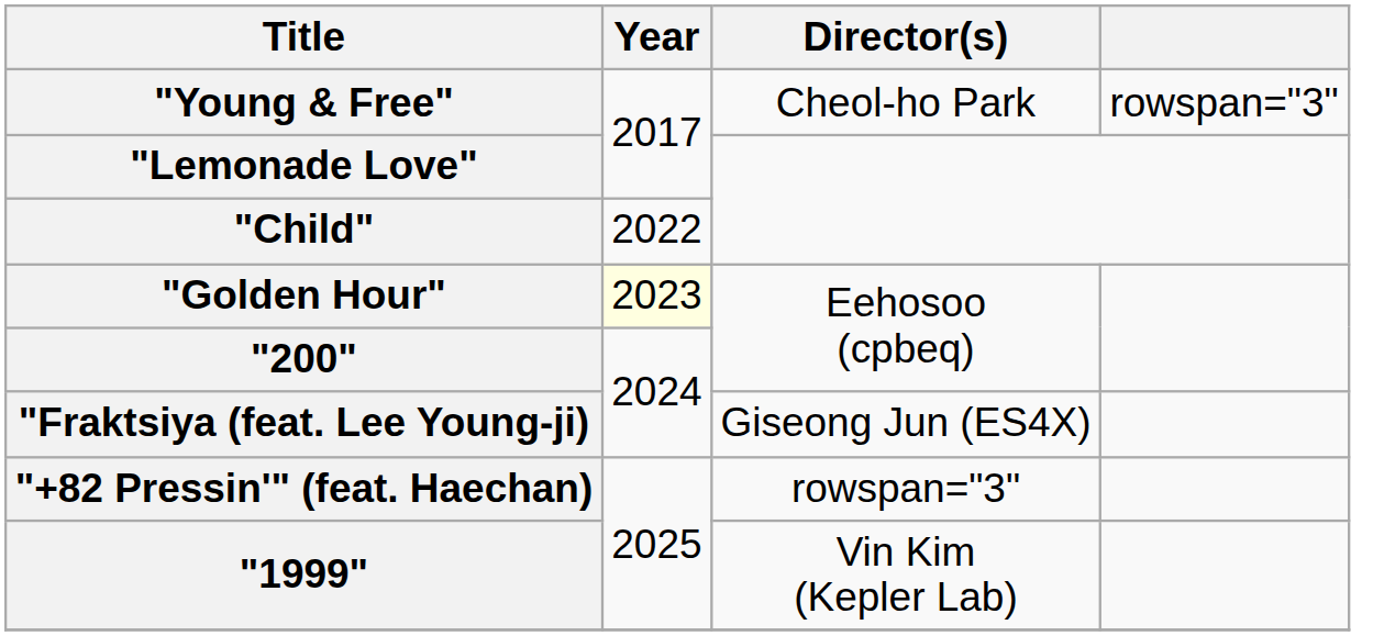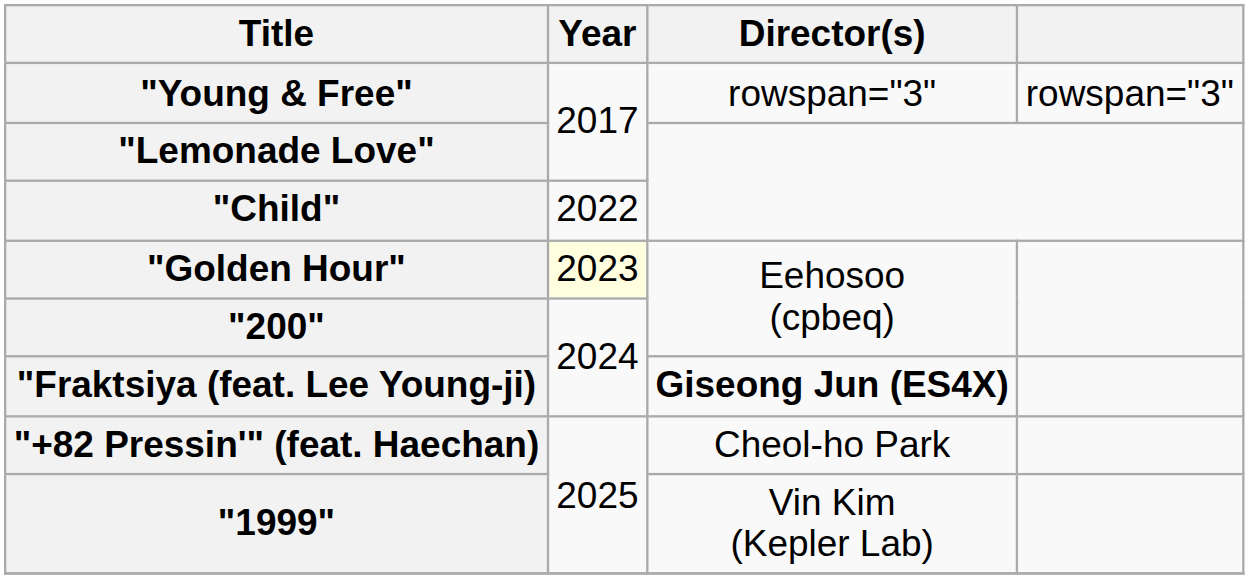"Young & Free" | Director(s): Cheol-ho Park -> rowspan="3"
"Fraktsiya (feat. Lee Young-ji) | Director(s): normal -> bold
"+82 Pressin'" (feat. Haechan) | Director(s): rowspan="3" -> Cheol-ho Park
